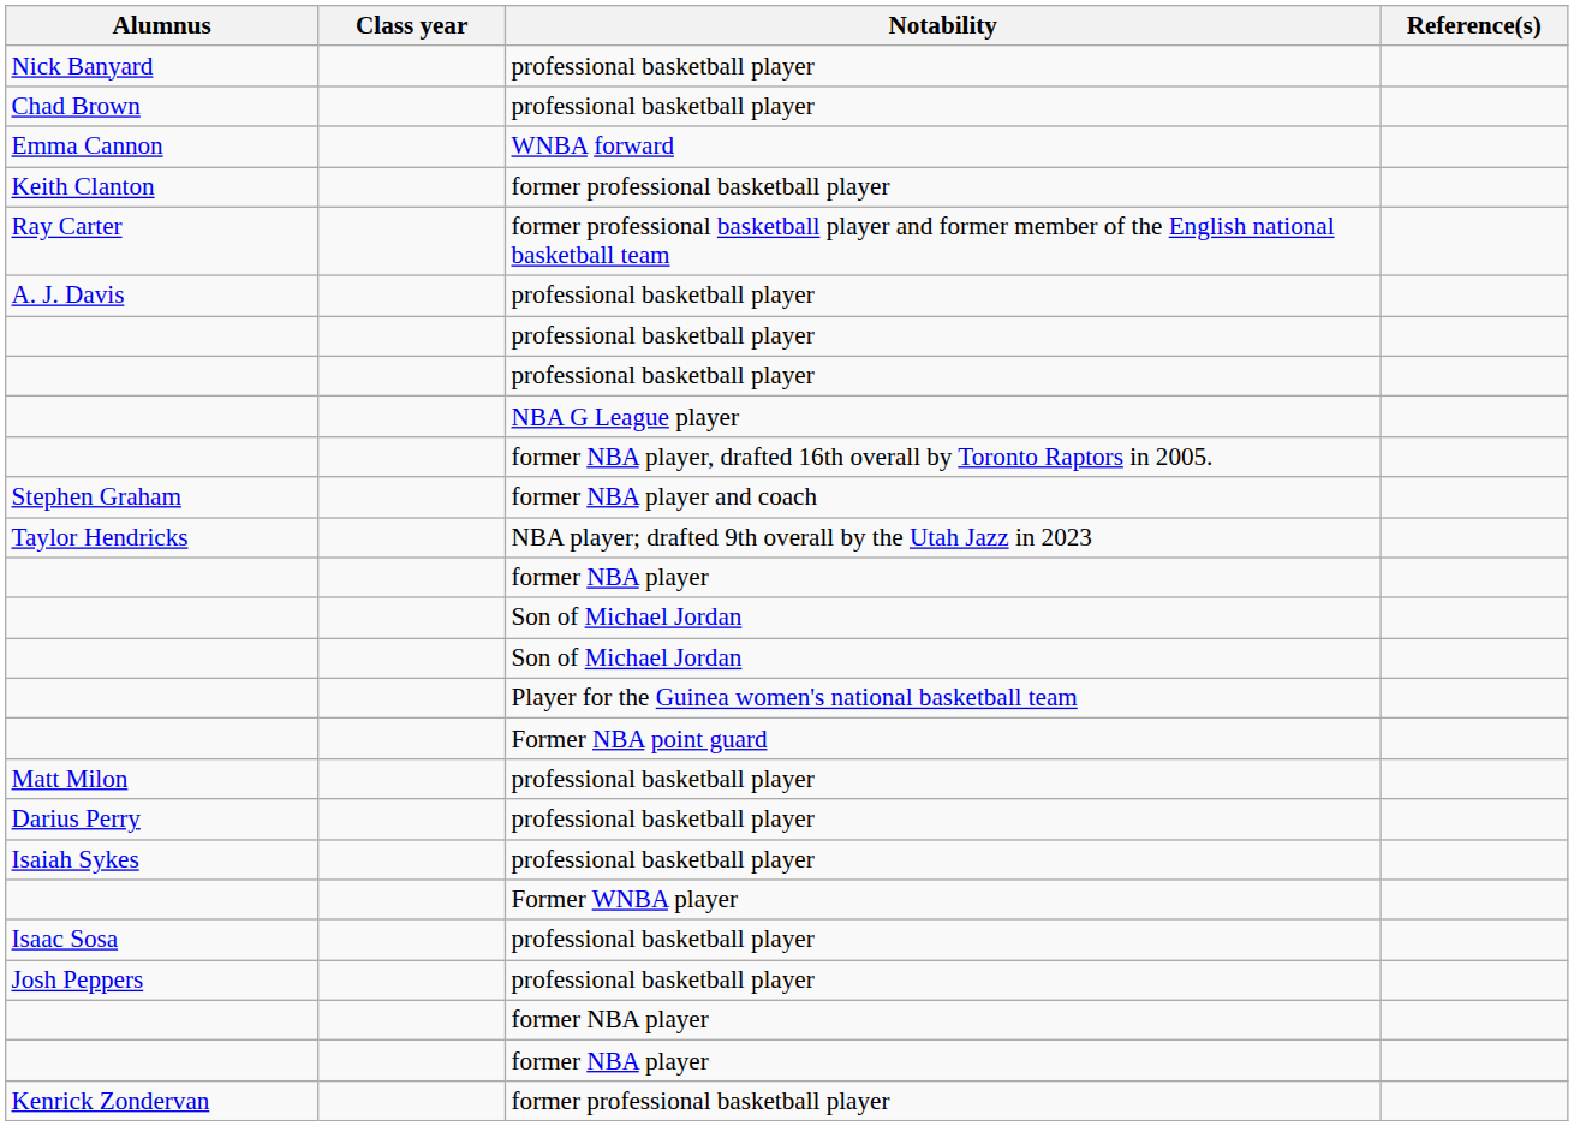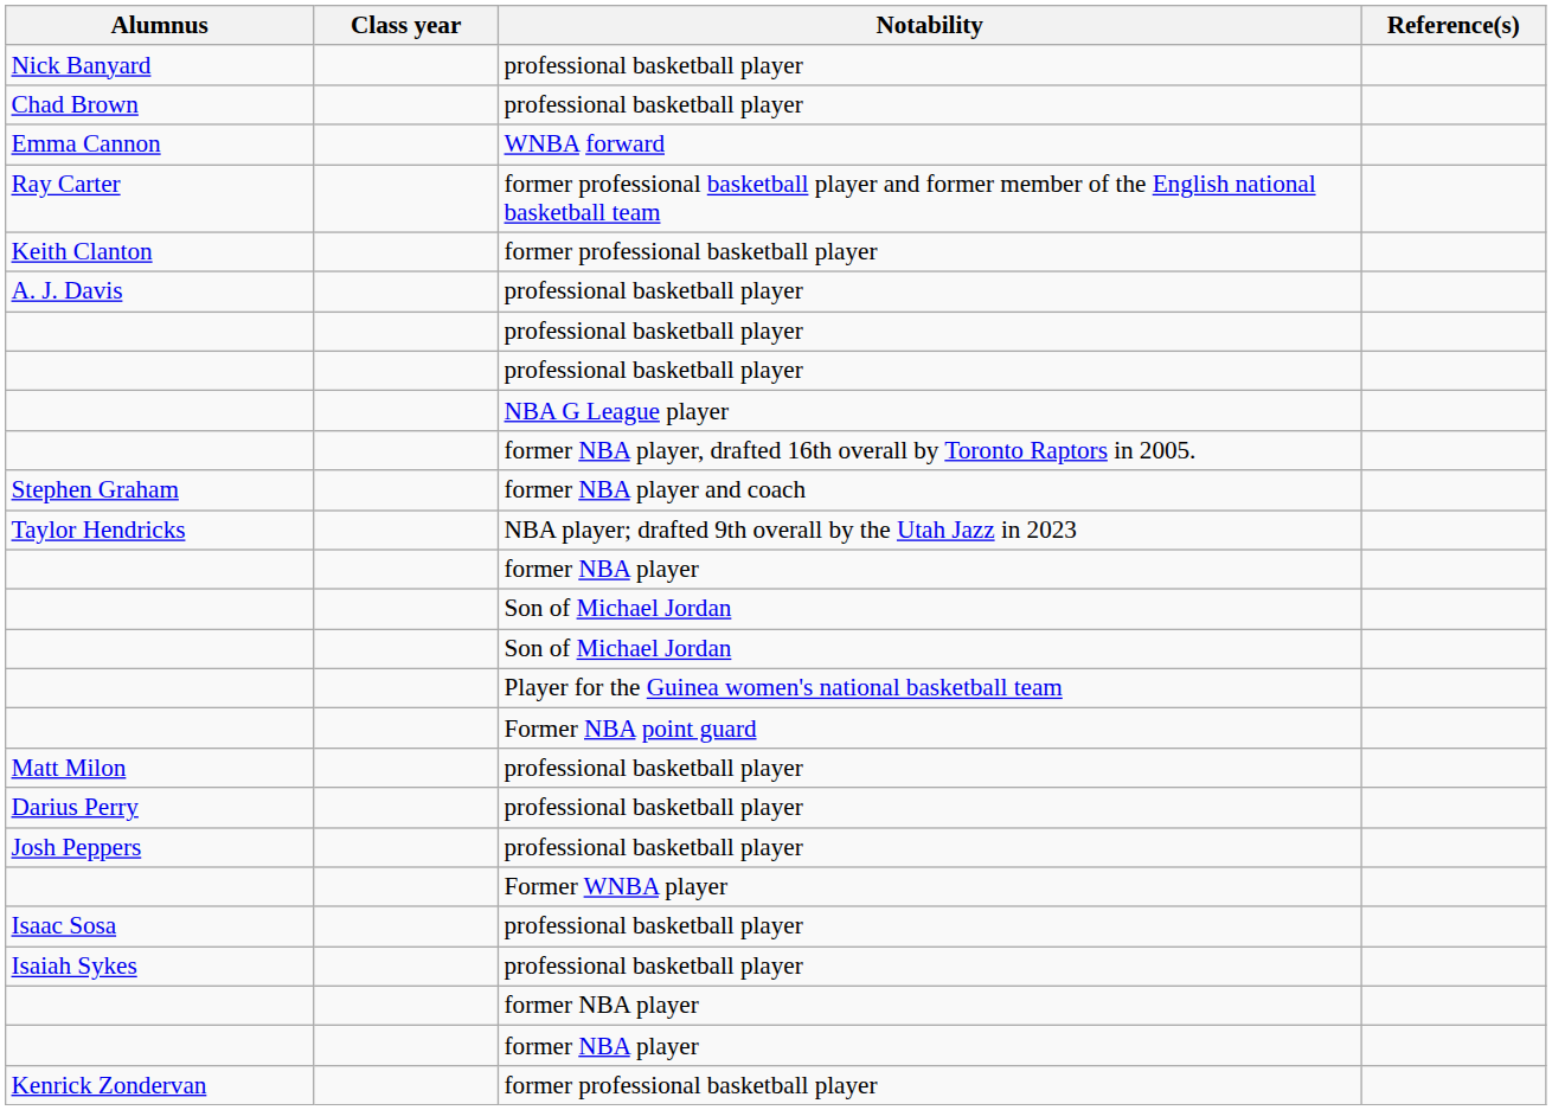rows swapped: Ray Carter <-> Keith Clanton
rows swapped: Josh Peppers <-> Isaiah Sykes
